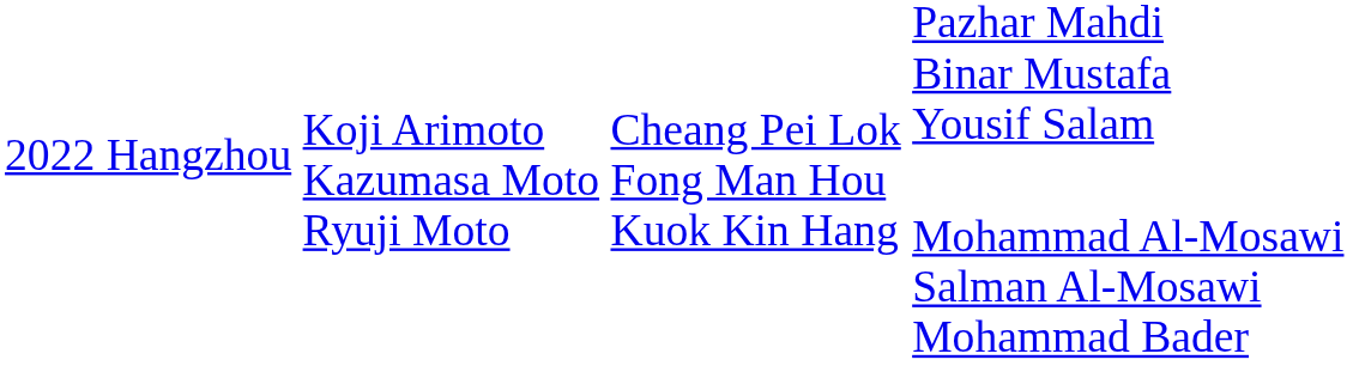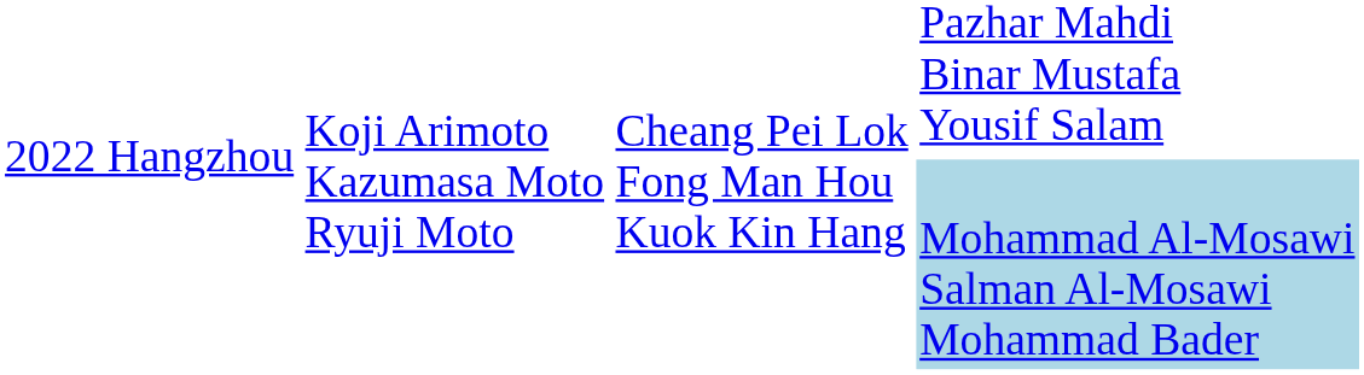row 2 | column 4: no background -> lightblue background
